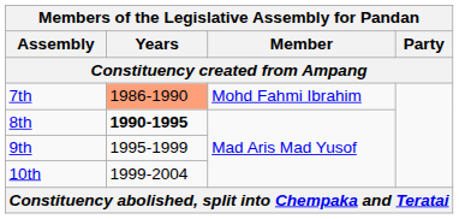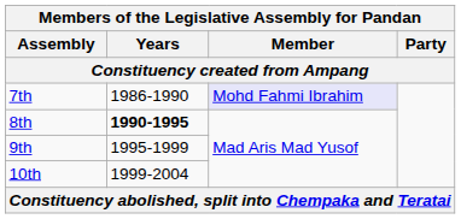7th | Years: lightsalmon background -> no background
7th | Member: no background -> lavender background
